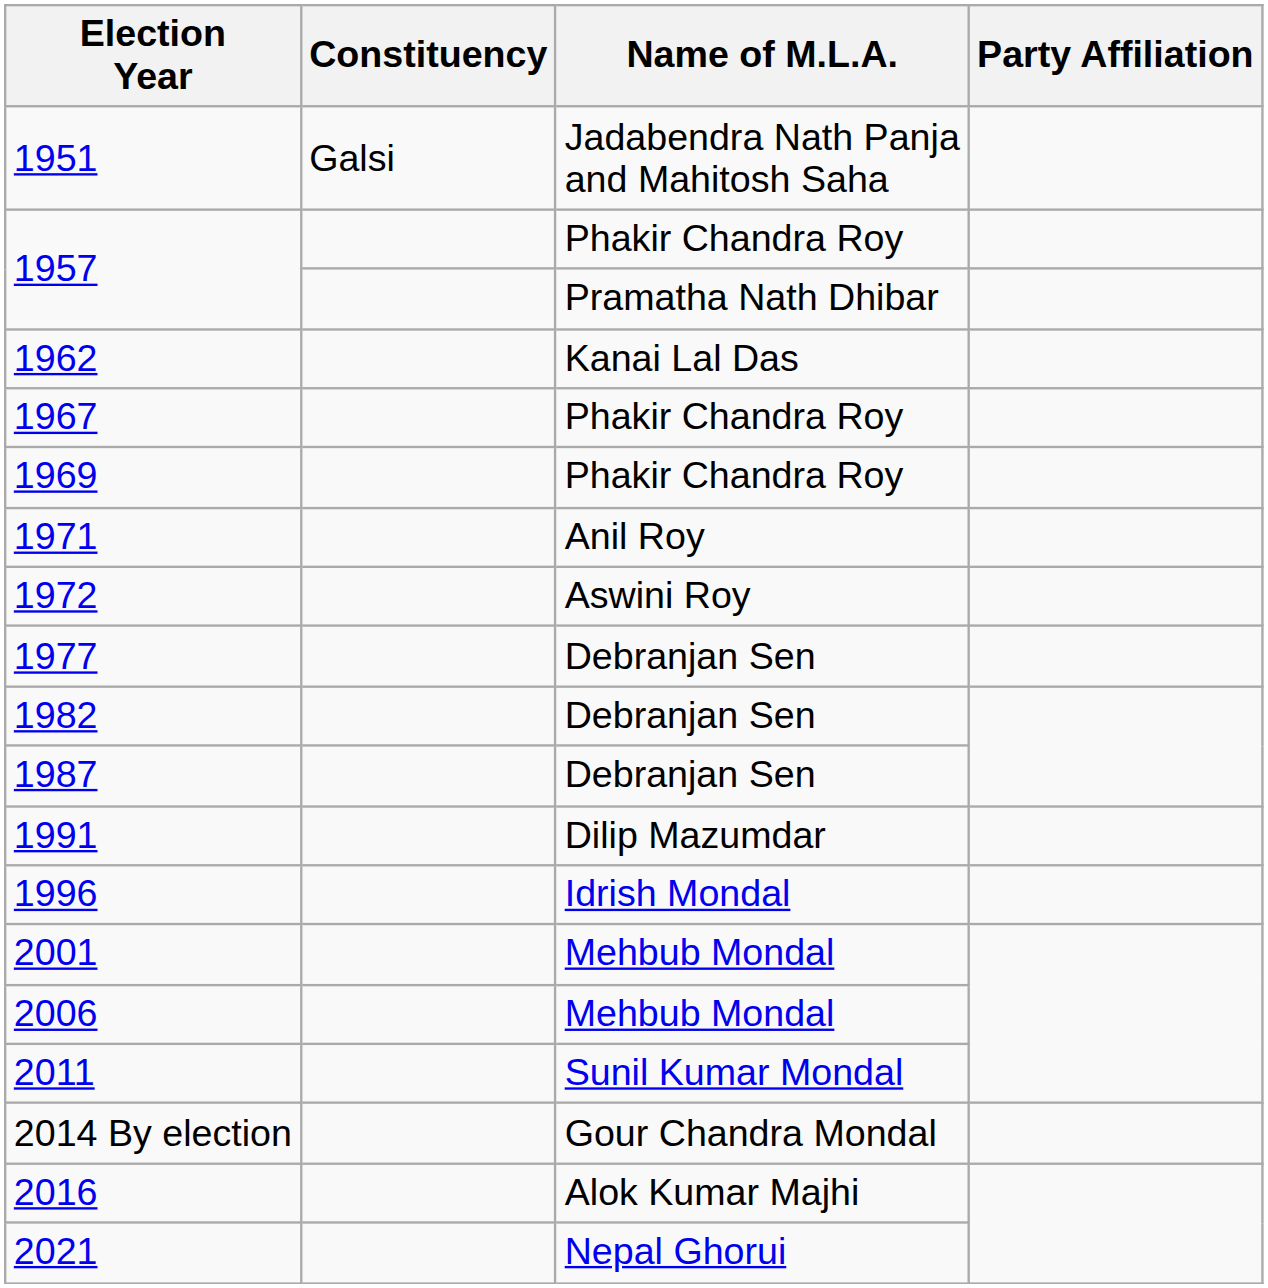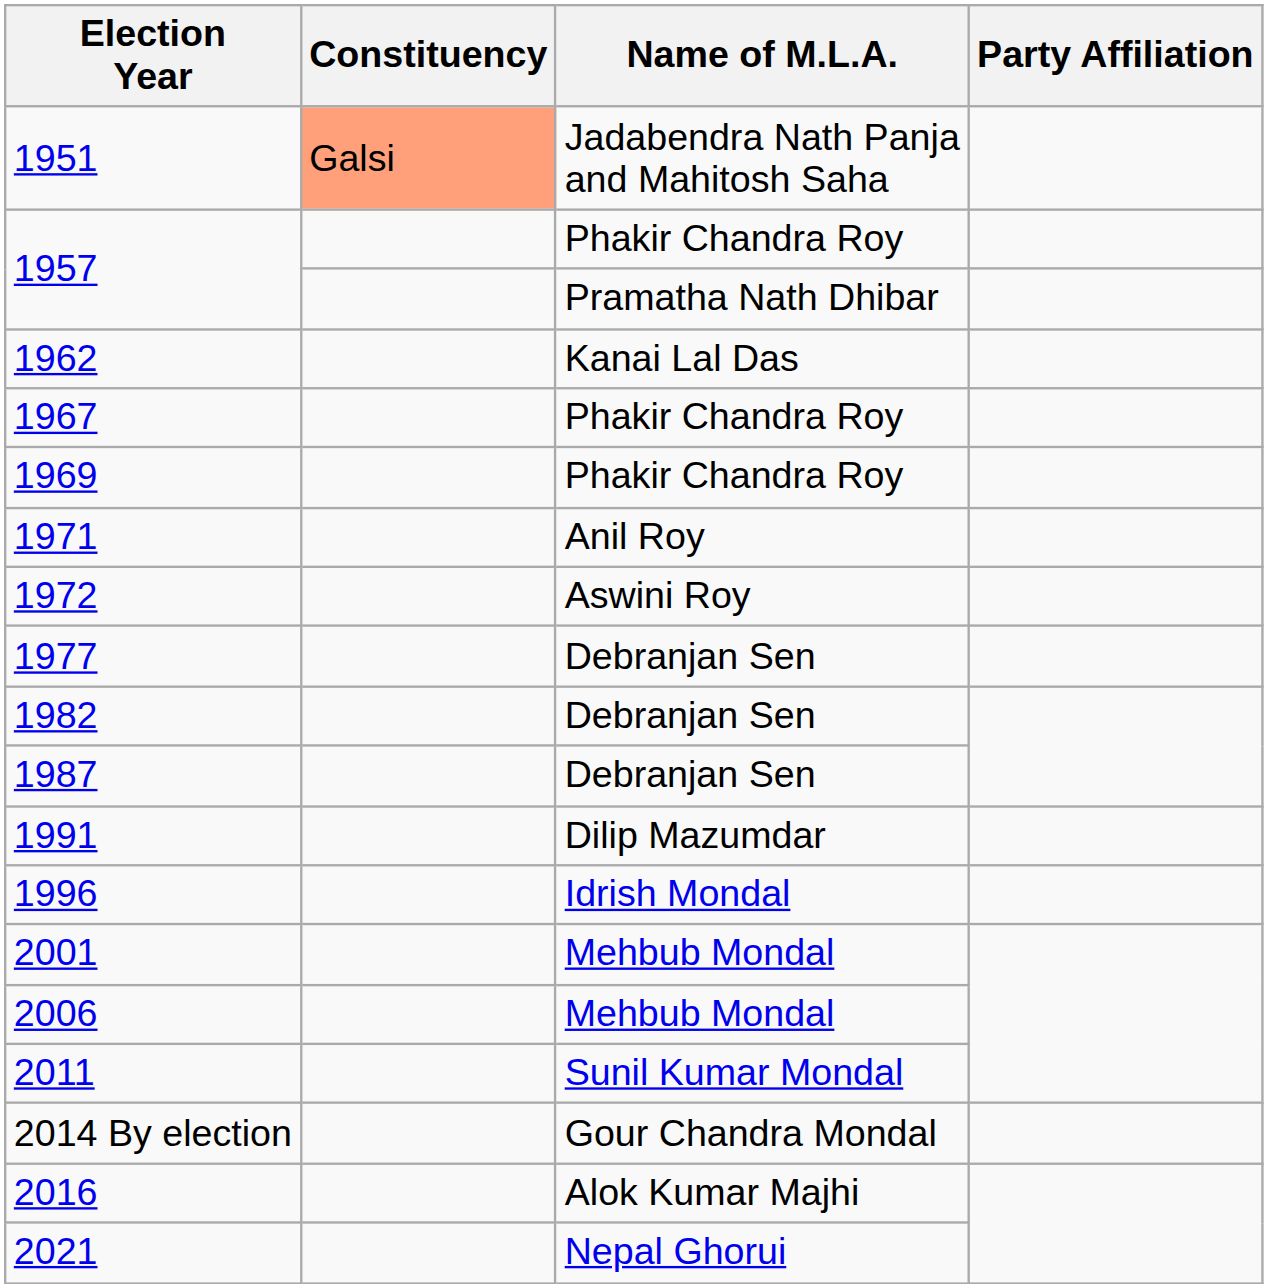1951 | Constituency: no background -> lightsalmon background
